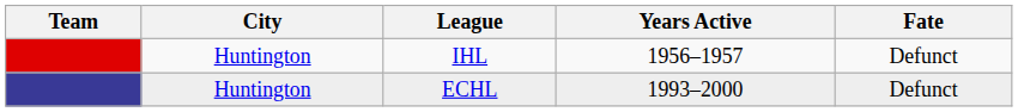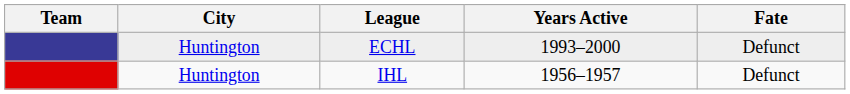rows swapped: IHL <-> ECHL
